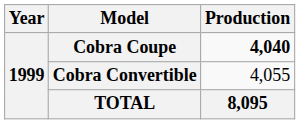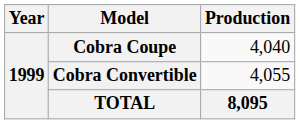Cobra Coupe | Production: bold -> normal
